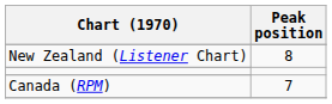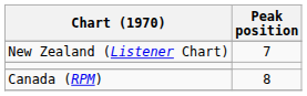row 2 | Peak position: 8 -> 7
row 4 | Peak position: 7 -> 8
